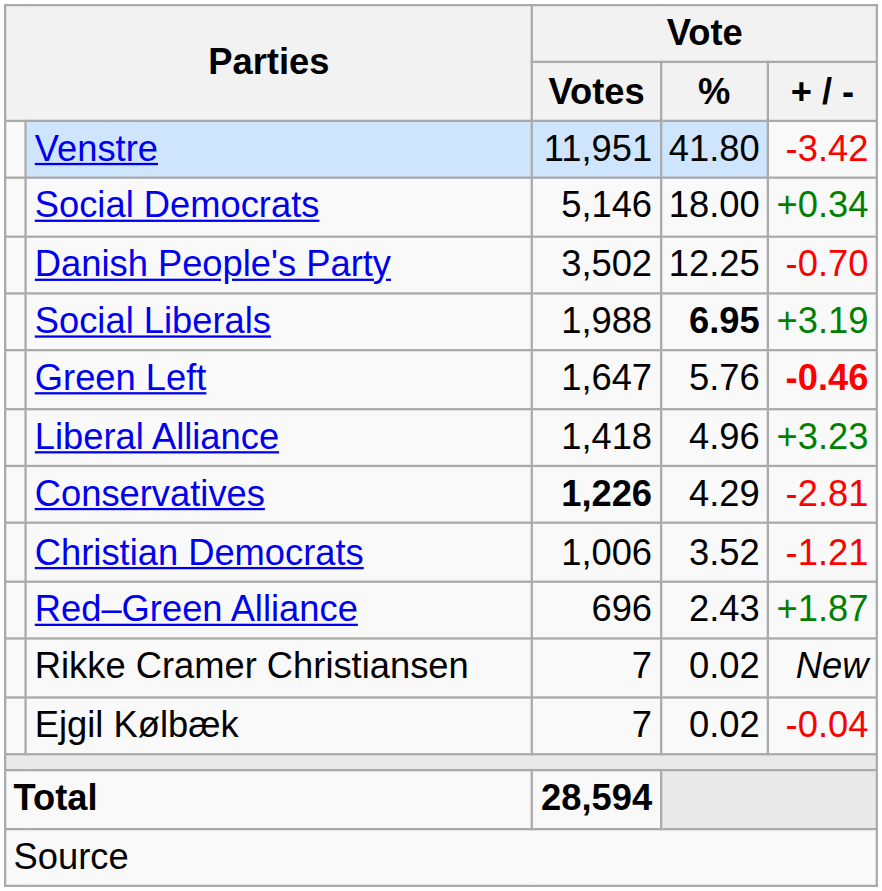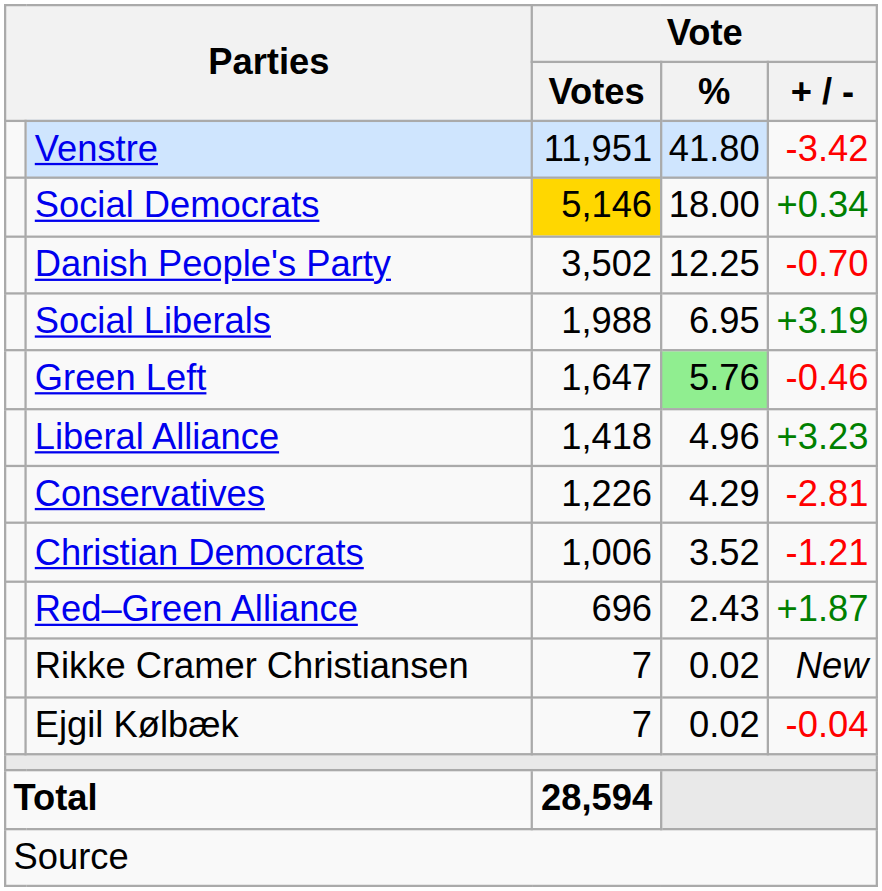Social Democrats | Vote / Votes: no background -> gold background
Social Liberals | Vote / %: bold -> normal
Green Left | Vote / %: no background -> lightgreen background
Green Left | Vote / + / -: bold -> normal
Conservatives | Vote / Votes: bold -> normal
